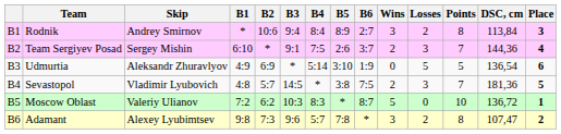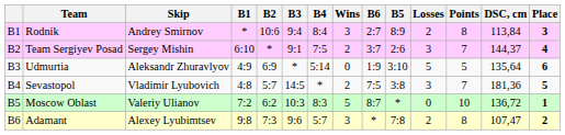columns swapped: B5 <-> Wins
Team Sergiyev Posad | DSC, cm: 144,36 -> 144,37
Udmurtia | DSC, cm: 136,54 -> 135,64
